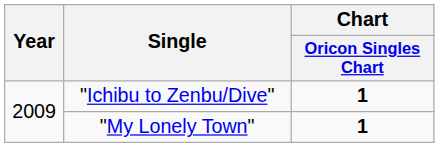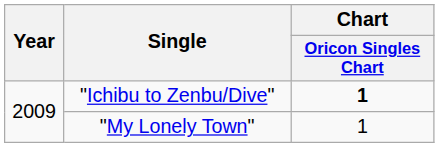"My Lonely Town" | Chart / Oricon Singles Chart: bold -> normal
